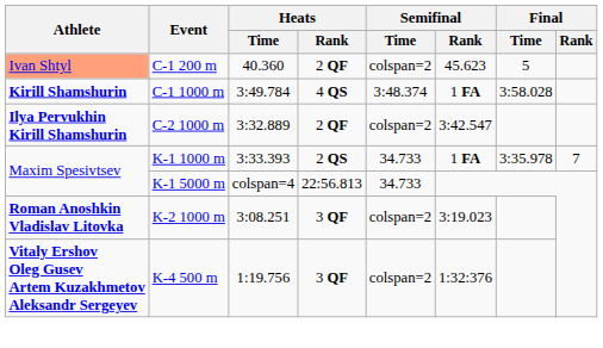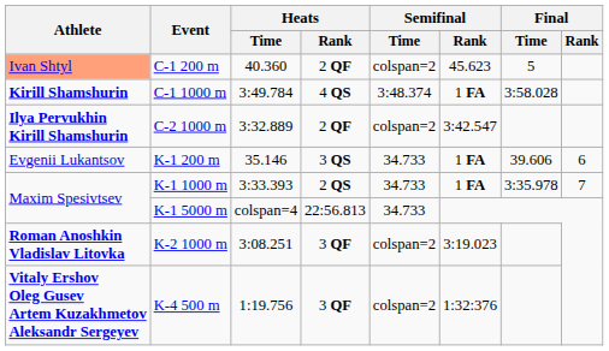+ row: Evgenii Lukantsov | K-1 200 m | 35.146 | 3 QS | 34.733 | 1 FA | 39.606 | 6
